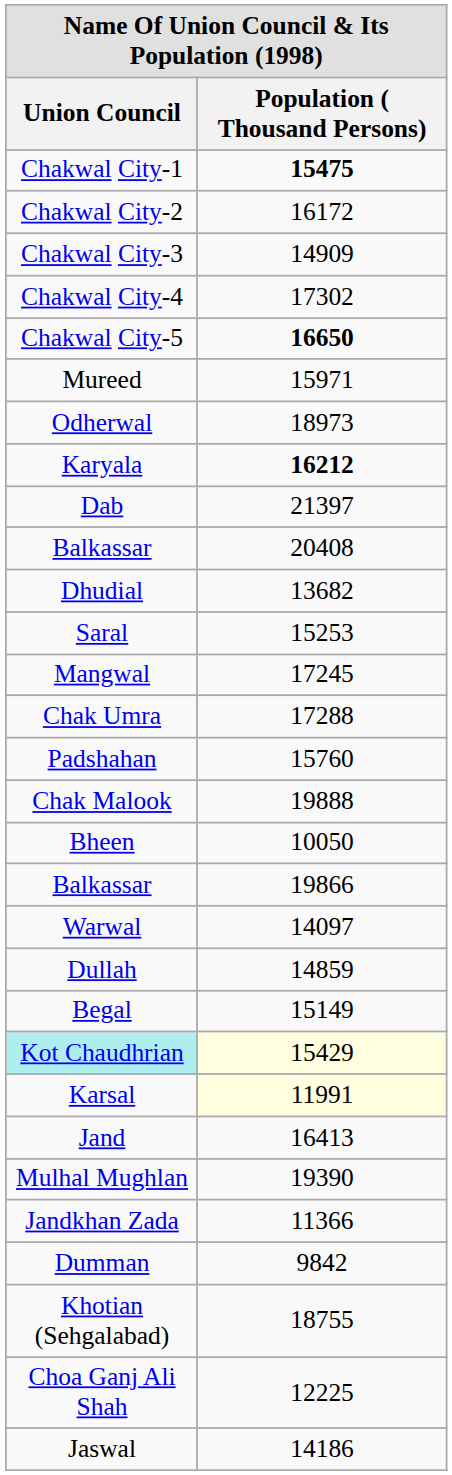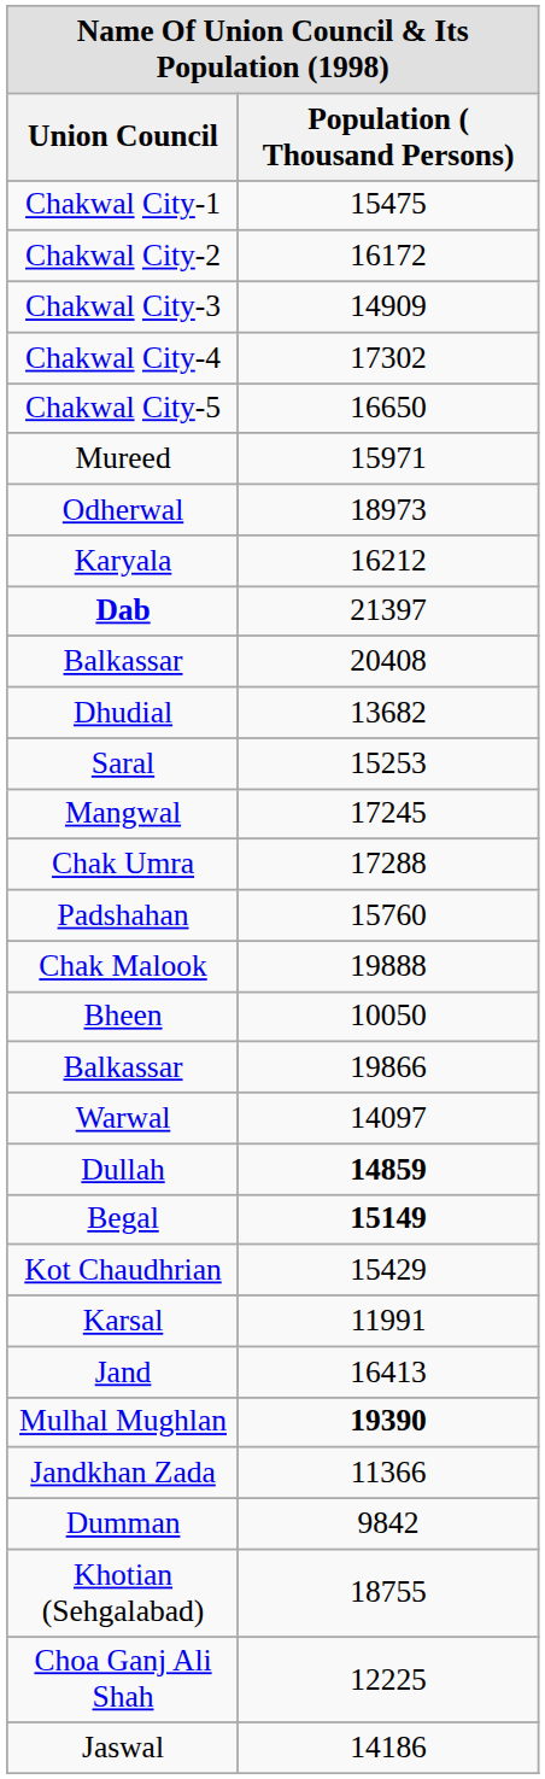Chakwal City-1 | Population ( Thousand Persons): bold -> normal
Chakwal City-5 | Population ( Thousand Persons): bold -> normal
Karyala | Population ( Thousand Persons): bold -> normal
Dab | Union Council: normal -> bold
Dullah | Population ( Thousand Persons): normal -> bold
Begal | Population ( Thousand Persons): normal -> bold
Kot Chaudhrian | Union Council: paleturquoise background -> no background
Kot Chaudhrian | Population ( Thousand Persons): lightyellow background -> no background
Karsal | Population ( Thousand Persons): lightyellow background -> no background
Mulhal Mughlan | Population ( Thousand Persons): normal -> bold
